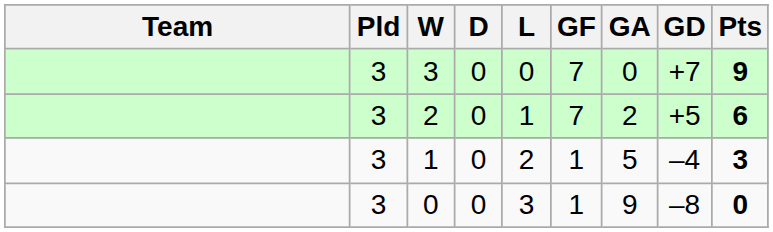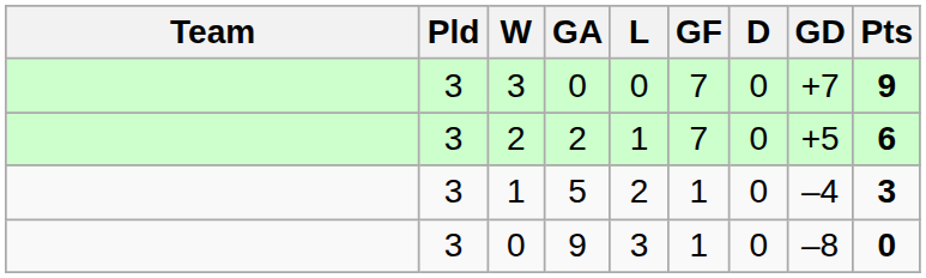columns swapped: D <-> GA
